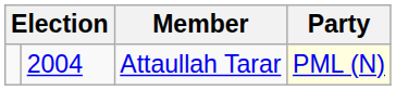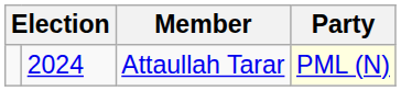Attaullah Tarar | column 2: 2004 -> 2024
